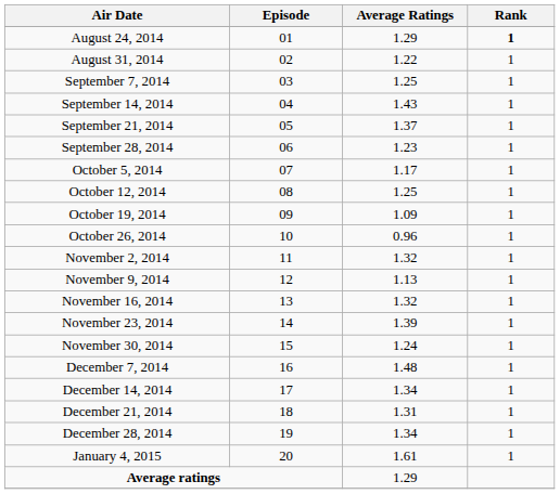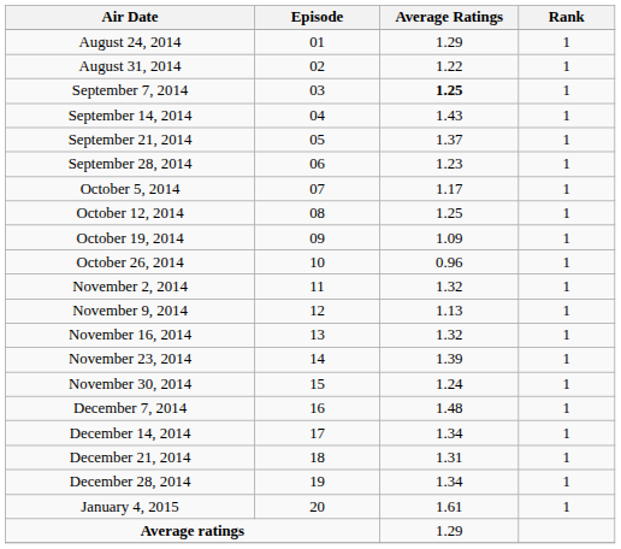August 24, 2014 | Rank: bold -> normal
September 7, 2014 | Average Ratings: normal -> bold
